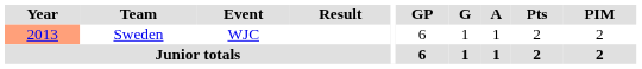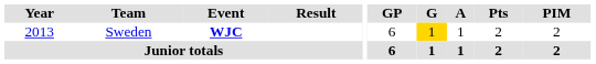Sweden | Year: lightsalmon background -> no background
Sweden | Event: normal -> bold
Sweden | G: no background -> gold background
